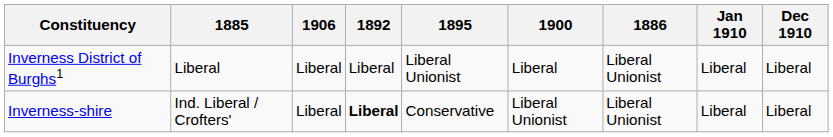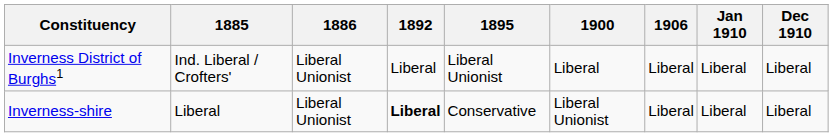columns swapped: 1886 <-> 1906
Inverness District of Burghs1 | 1885: Liberal -> Ind. Liberal / Crofters'
Inverness-shire | 1885: Ind. Liberal / Crofters' -> Liberal
